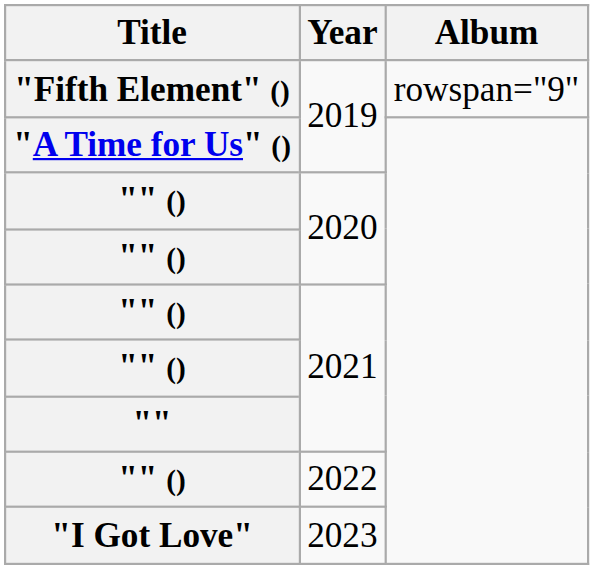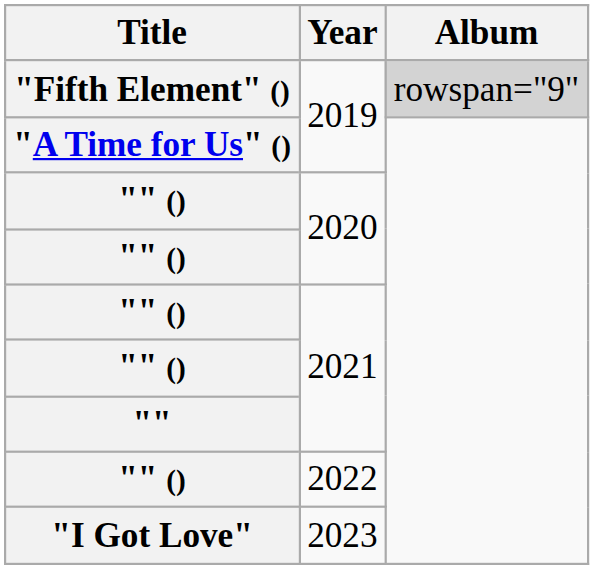"Fifth Element" () / 2019 | Album: no background -> lightgrey background
